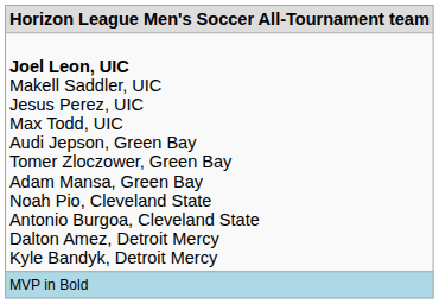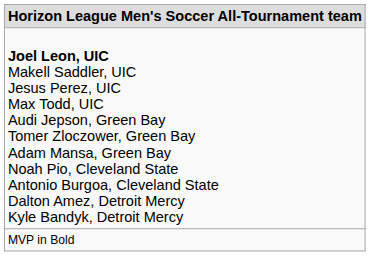MVP in Bold | column 1: lightblue background -> no background
